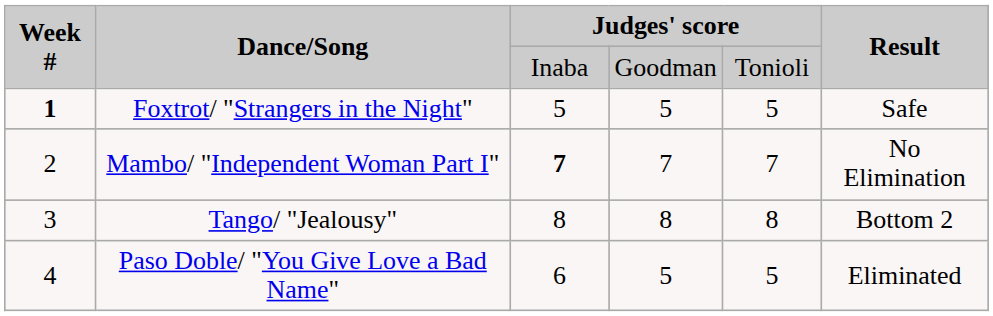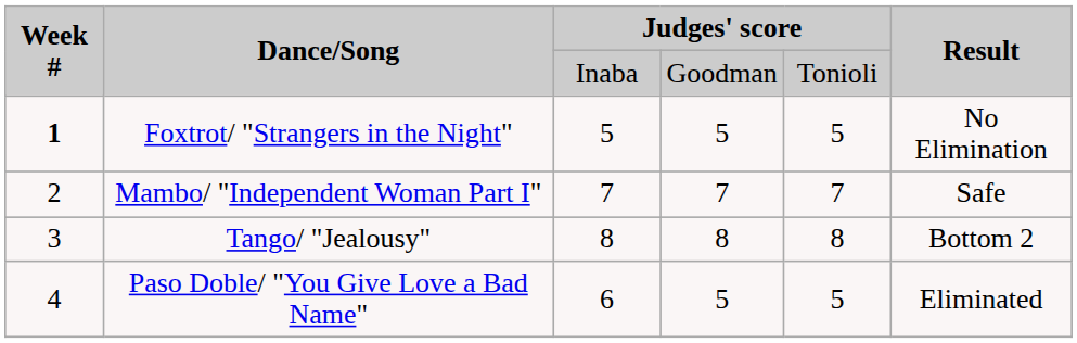Foxtrot/ "Strangers in the Night" | Result: Safe -> No Elimination
Mambo/ "Independent Woman Part I" | column 3: bold -> normal
Mambo/ "Independent Woman Part I" | Result: No Elimination -> Safe
